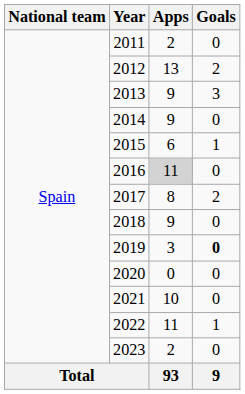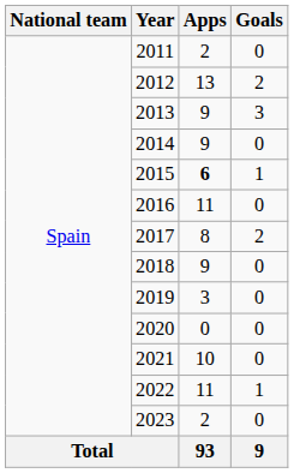2015 | Apps: normal -> bold
2016 | Apps: lightgrey background -> no background
2019 | Goals: bold -> normal
